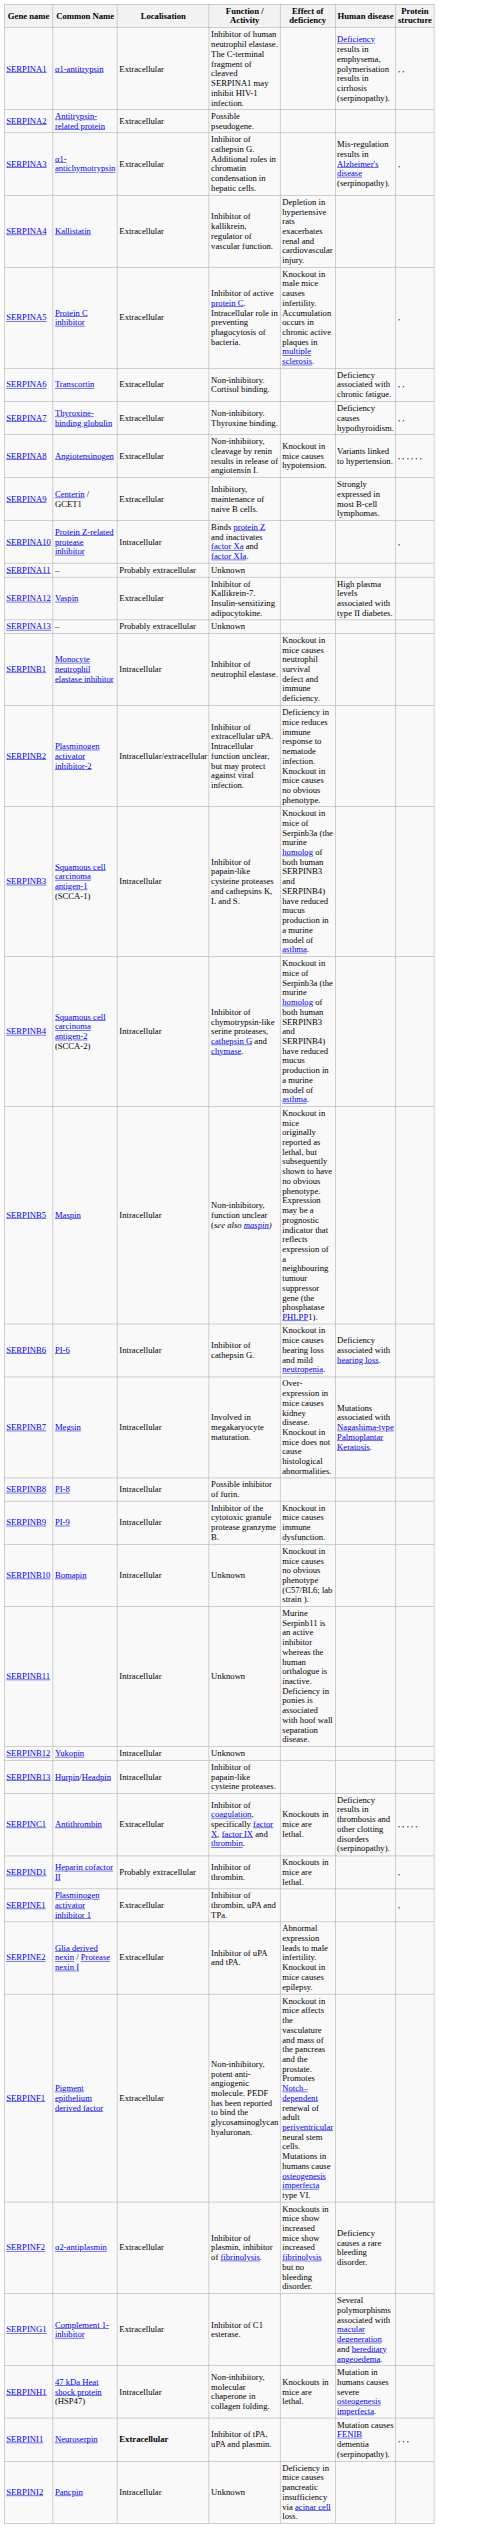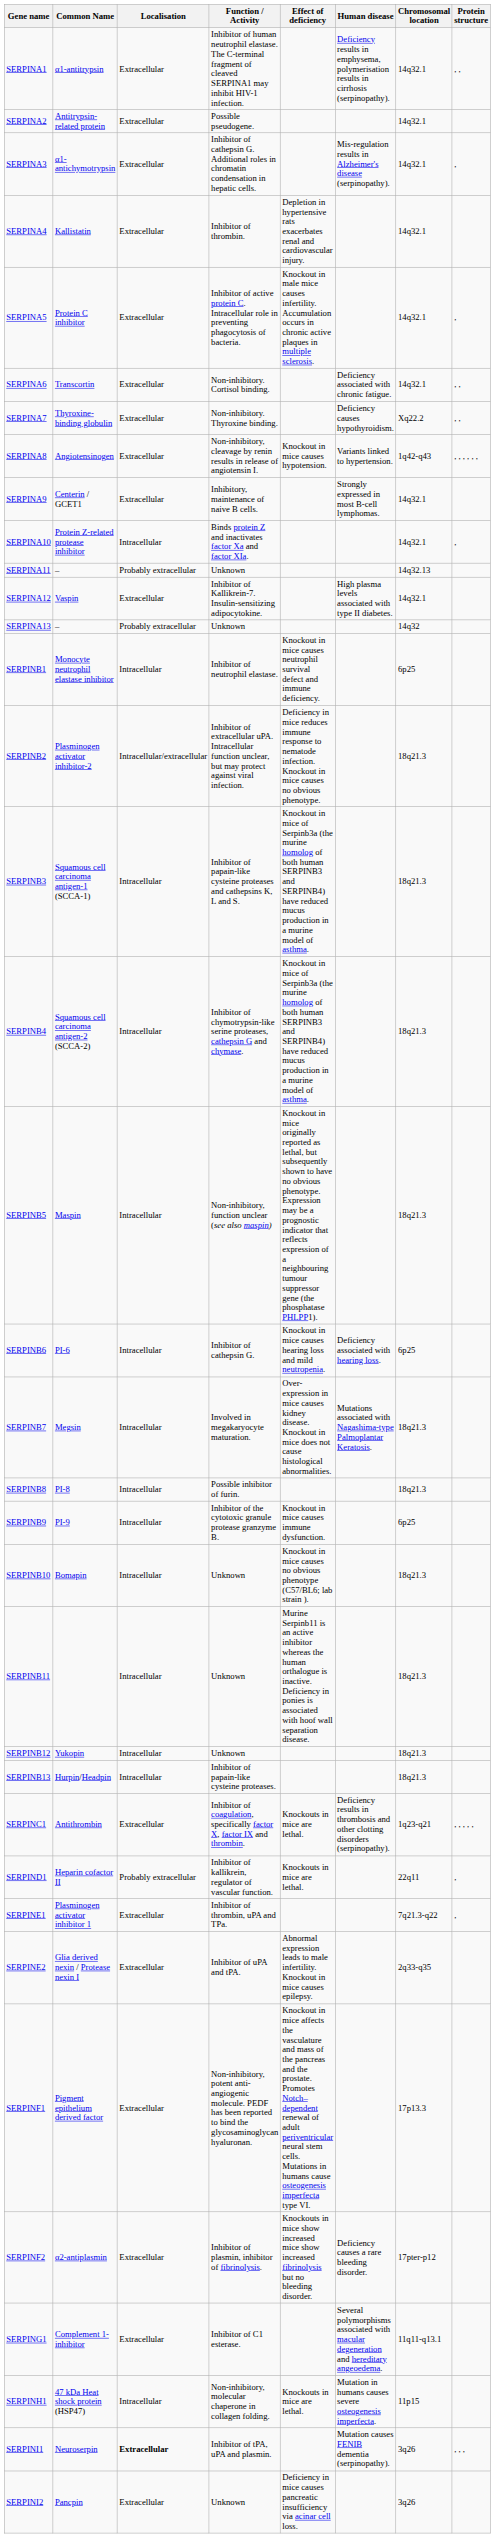+ column: Chromosomal location | 14q32.1 | 14q32.1 | 14q32.1 | 14q32.1 | 14q32.1 | 14q32.1 | Xq22.2 | 1q42-q43 | 14q32.1 | 14q32.1 | 14q32.13 | 14q32.1 | 14q32 | 6p25 | 18q21.3 | 18q21.3 | 18q21.3 | 18q21.3 | 6p25 | 18q21.3 | 18q21.3 | 6p25 | 18q21.3 | 18q21.3 | 18q21.3 | 18q21.3 | 1q23-q21 | 22q11 | 7q21.3-q22 | 2q33-q35 | 17p13.3 | 17pter-p12 | 11q11-q13.1 | 11p15 | 3q26 | 3q26
SERPINA4 | Function / Activity: Inhibitor of kallikrein, regulator of vascular function. -> Inhibitor of thrombin.
SERPIND1 | Function / Activity: Inhibitor of thrombin. -> Inhibitor of kallikrein, regulator of vascular function.
SERPINI2 | Localisation: Intracellular -> Extracellular
